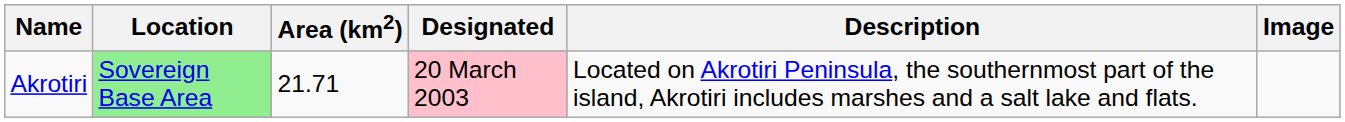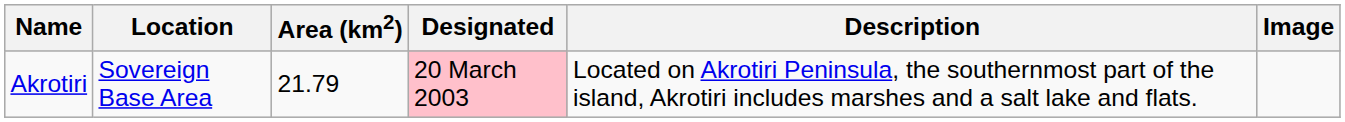Akrotiri | Location: lightgreen background -> no background
Akrotiri | Area (km2): 21.71 -> 21.79
